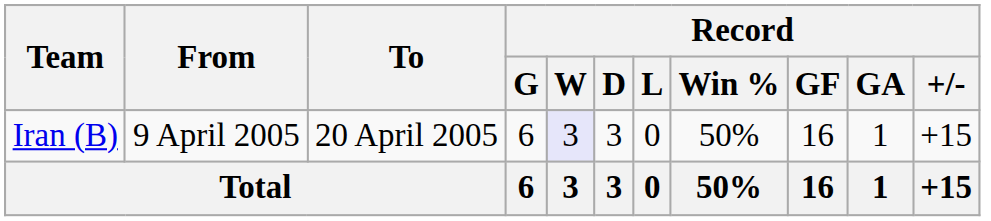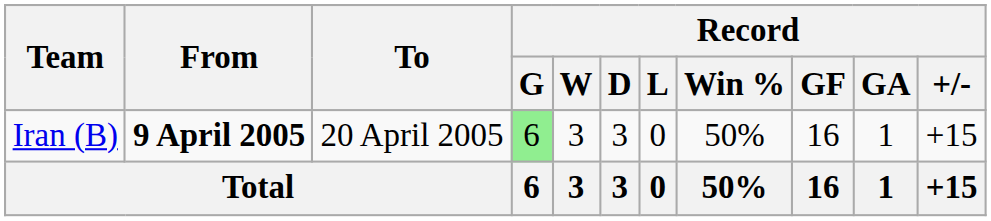Iran (B) | From: normal -> bold
Iran (B) | Record / G: no background -> lightgreen background
Iran (B) | Record / W: lavender background -> no background
